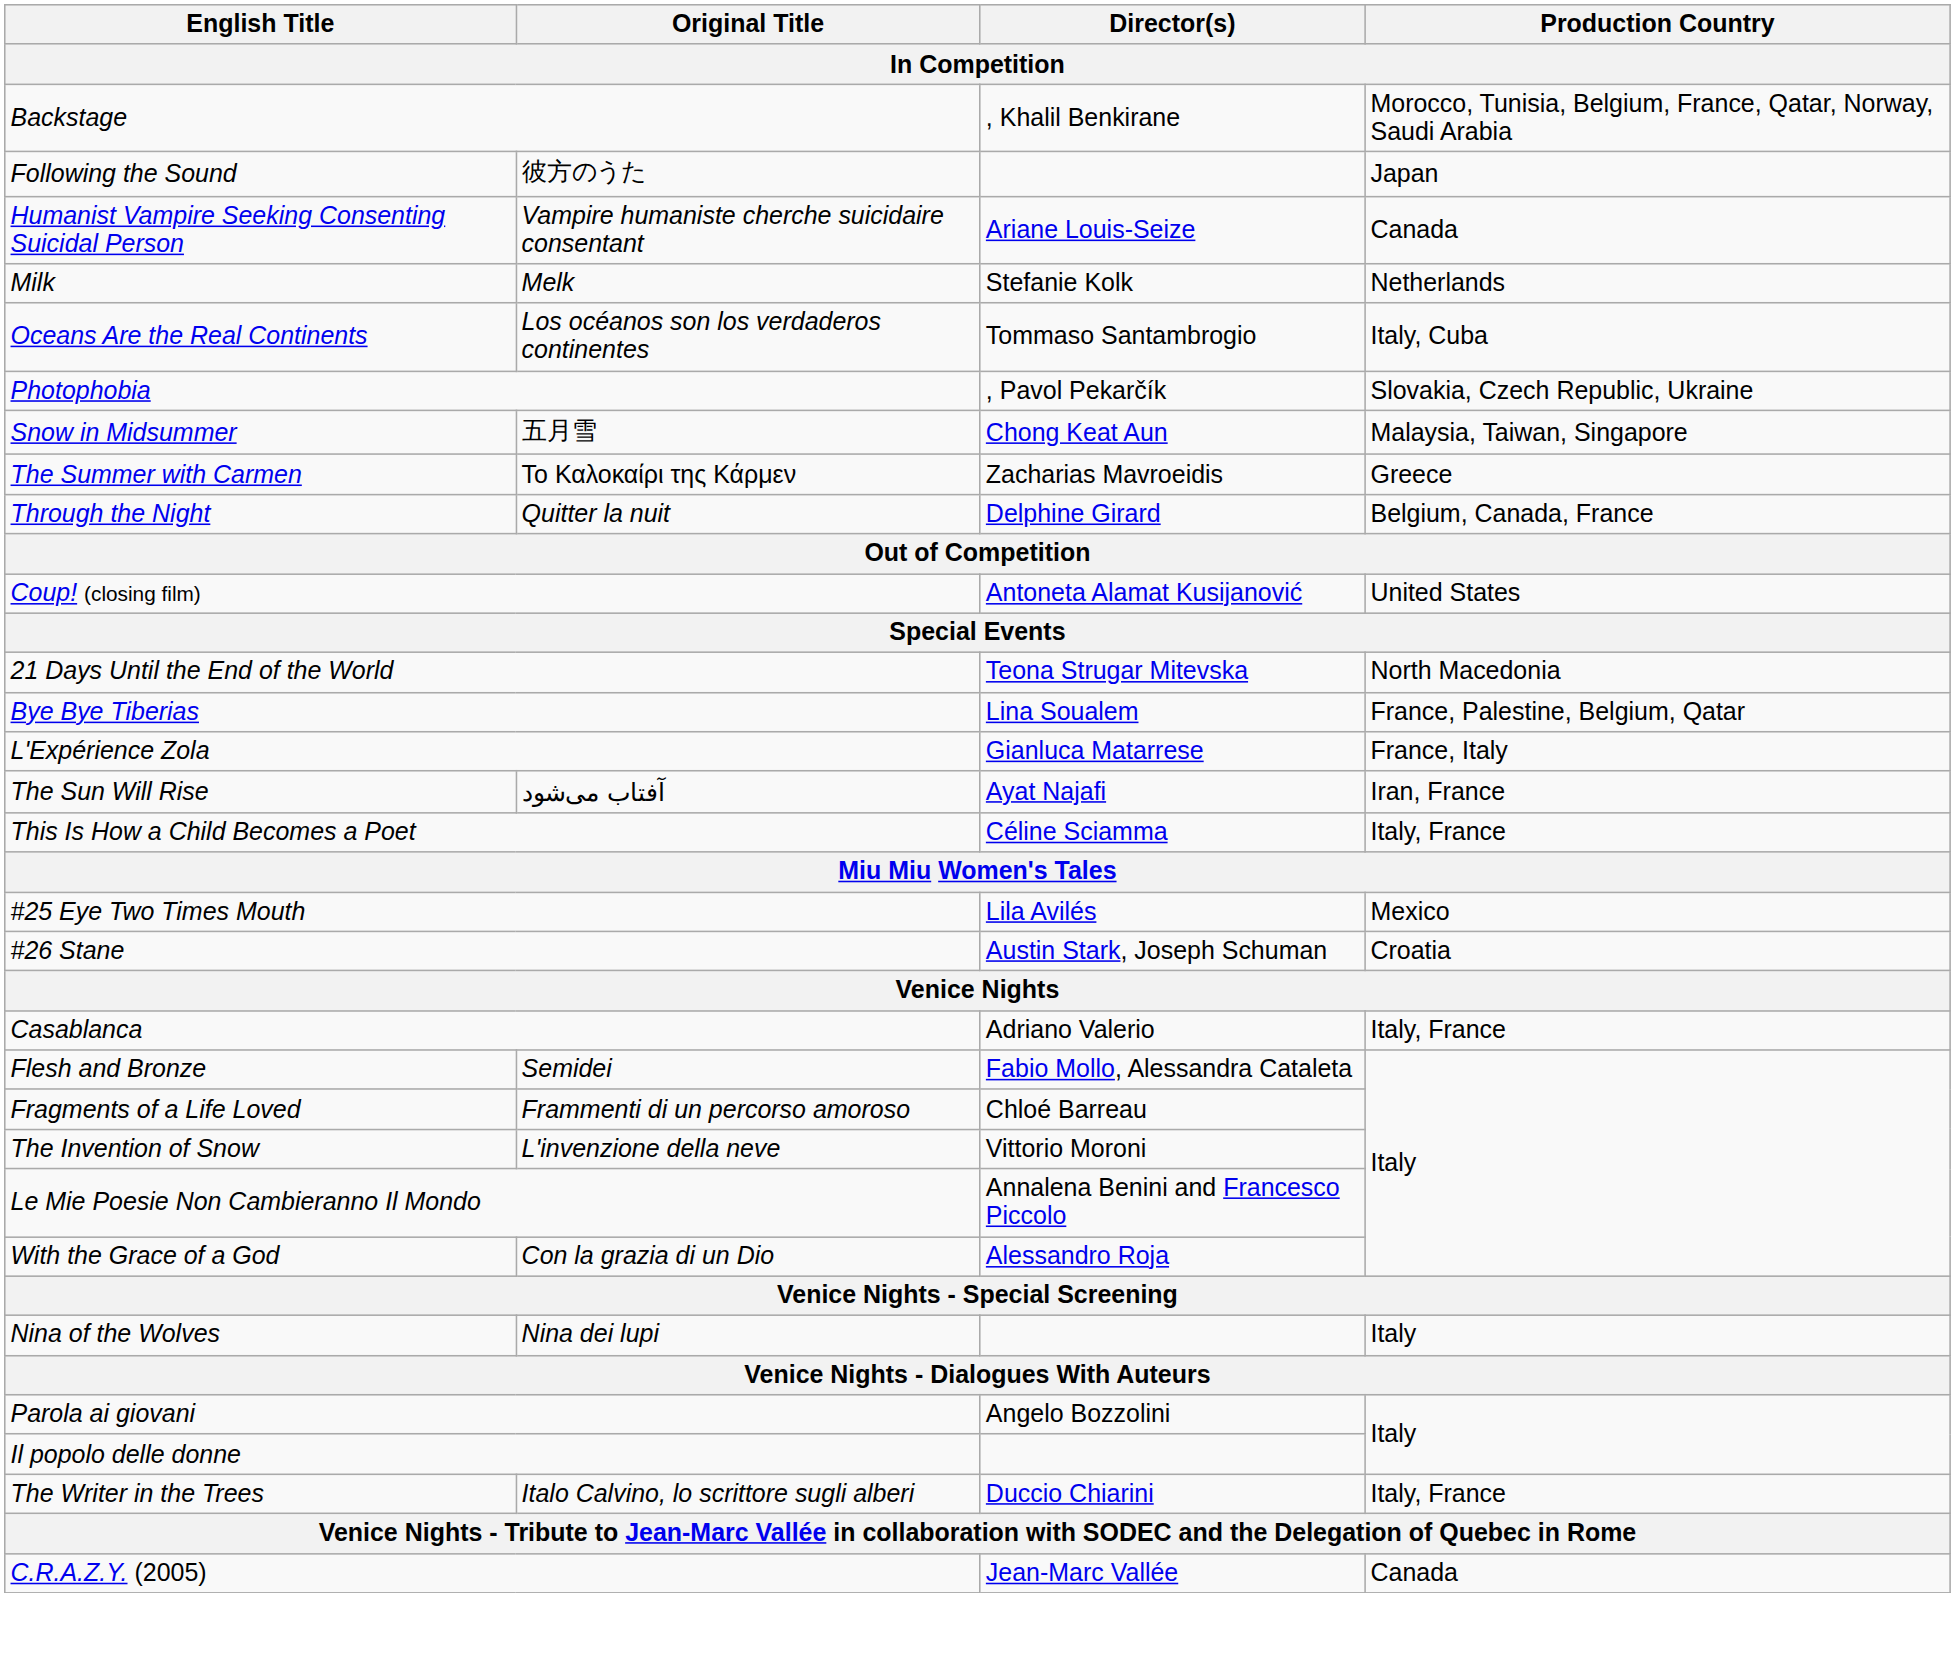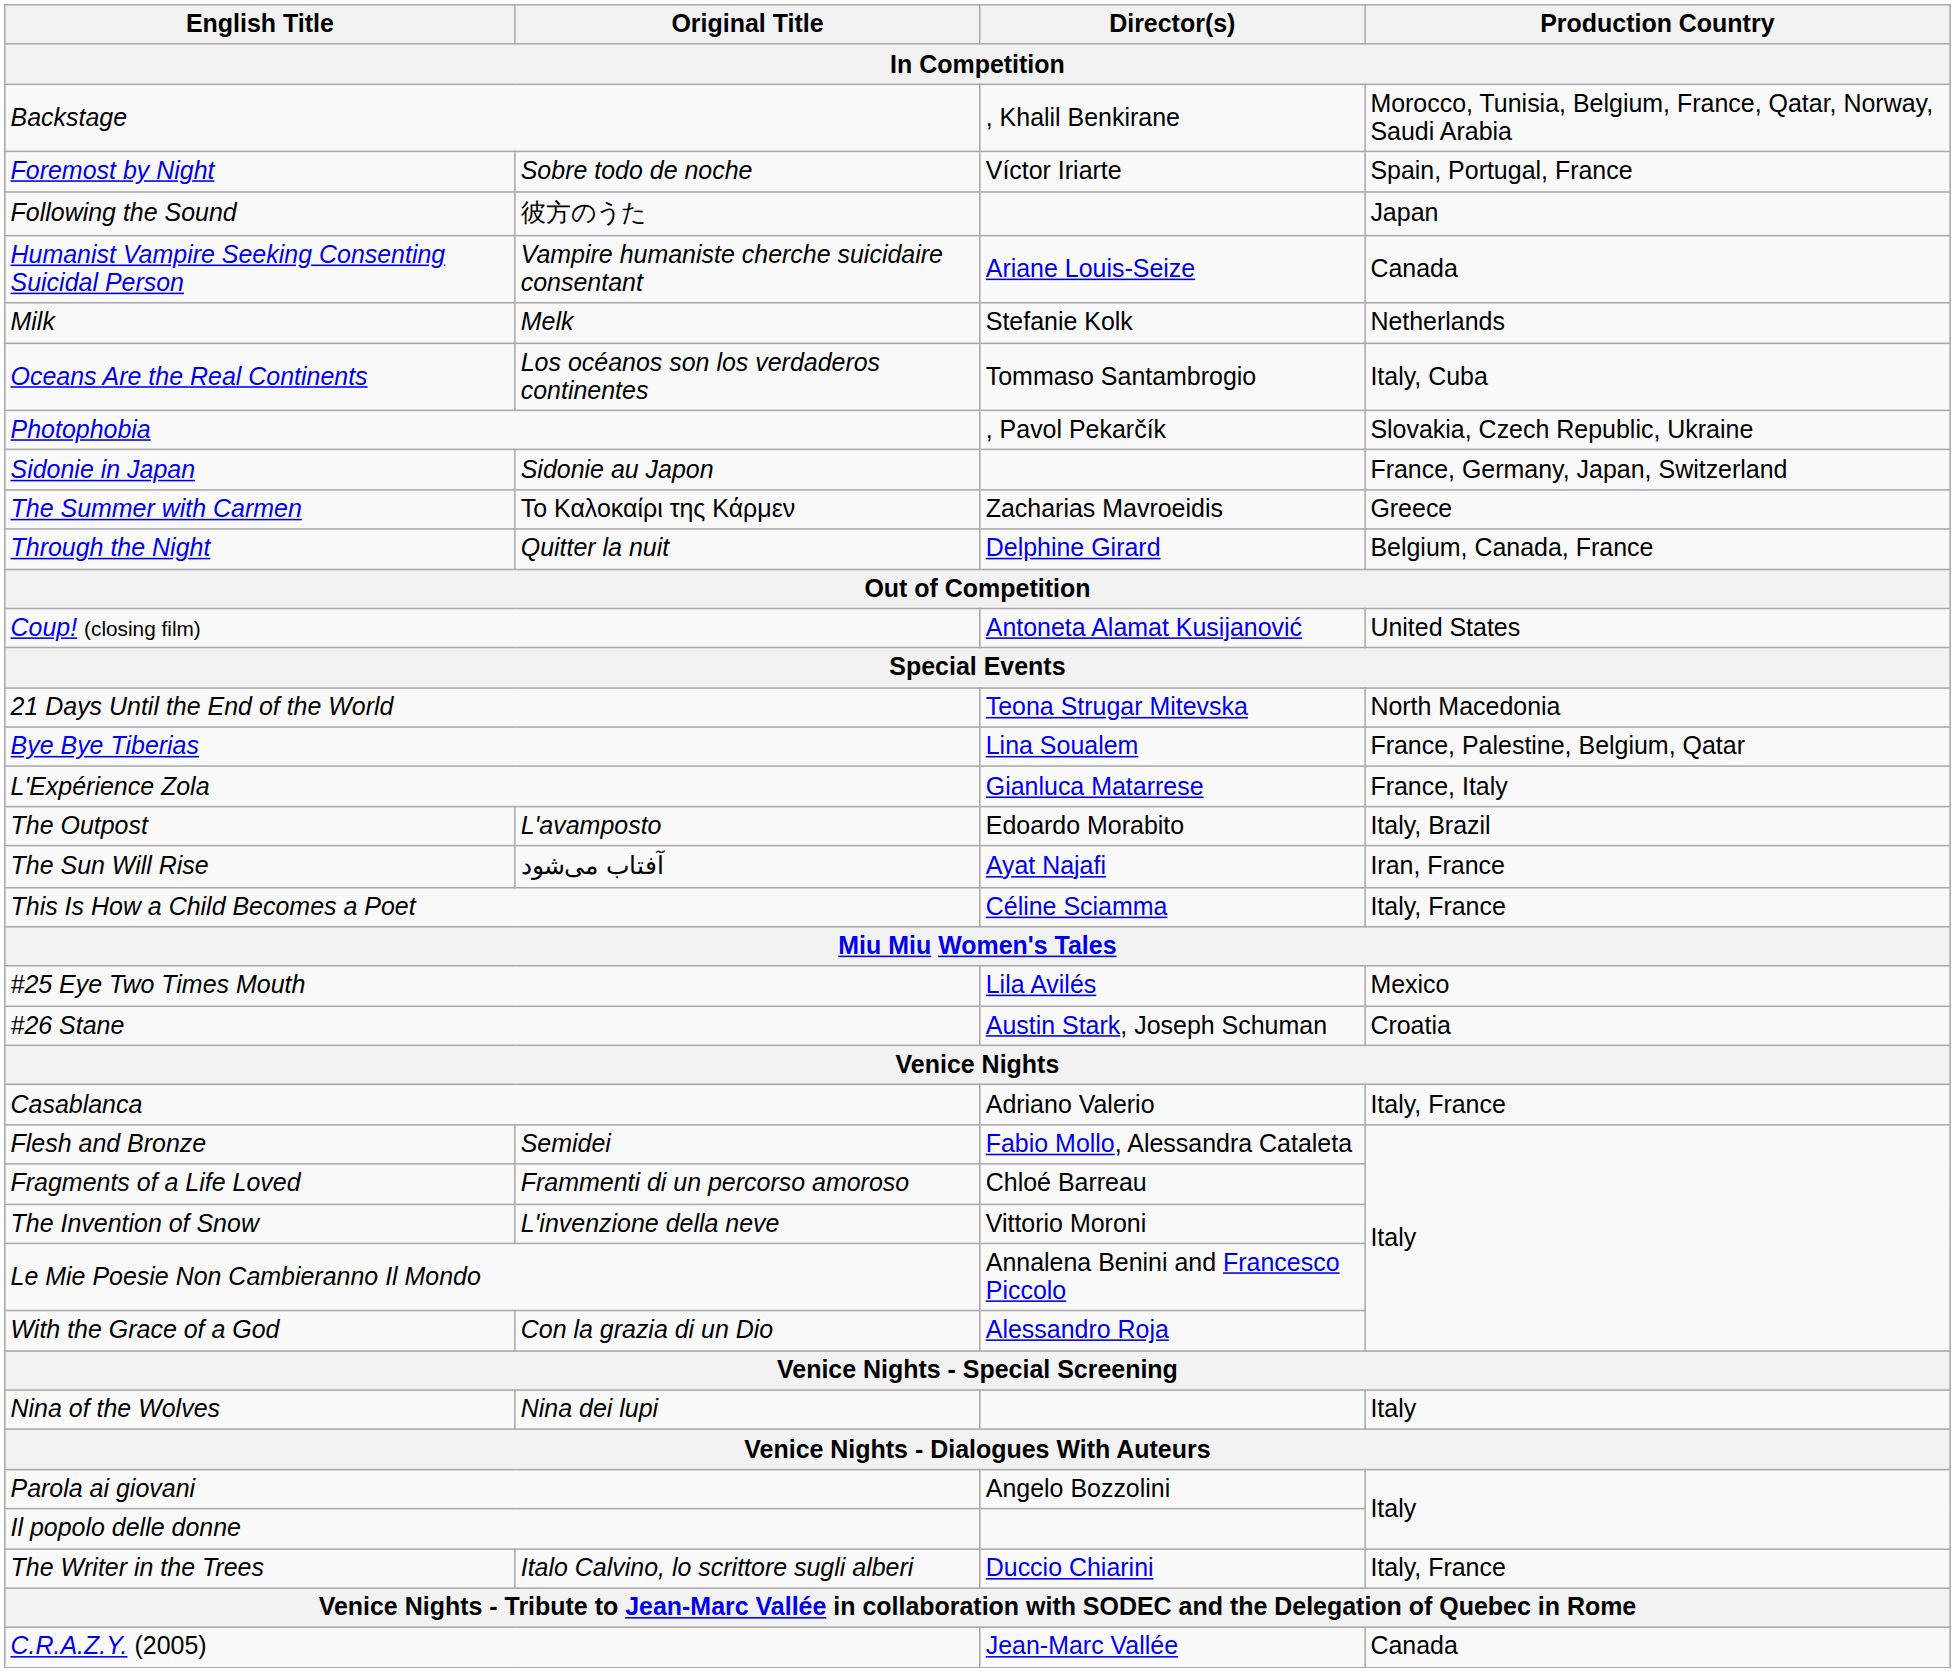+ row: Foremost by Night | Sobre todo de noche | Víctor Iriarte | Spain, Portugal, France
+ row: Sidonie in Japan | Sidonie au Japon | France, Germany, Japan, Switzerland
- row: Snow in Midsummer | 五月雪 | Chong Keat Aun | Malaysia, Taiwan, Singapore
+ row: The Outpost | L'avamposto | Edoardo Morabito | Italy, Brazil
